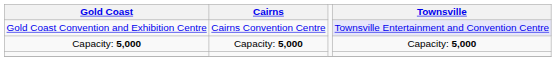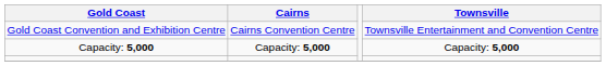Gold Coast Convention and Exhibition Centre | Townsville: lavender background -> no background
